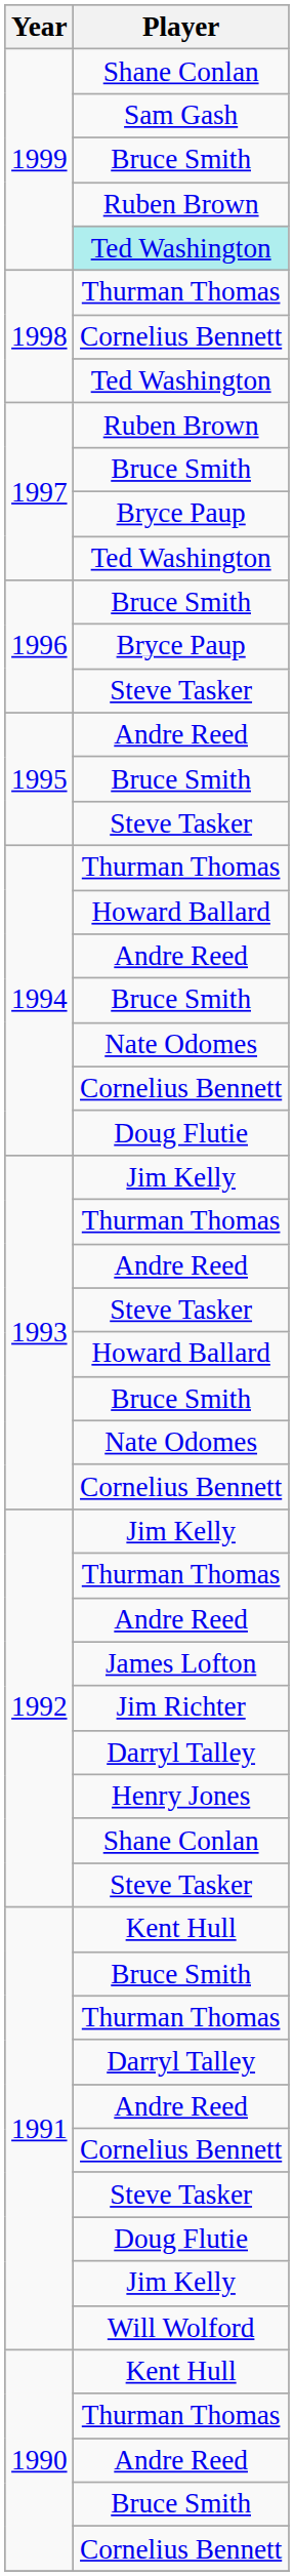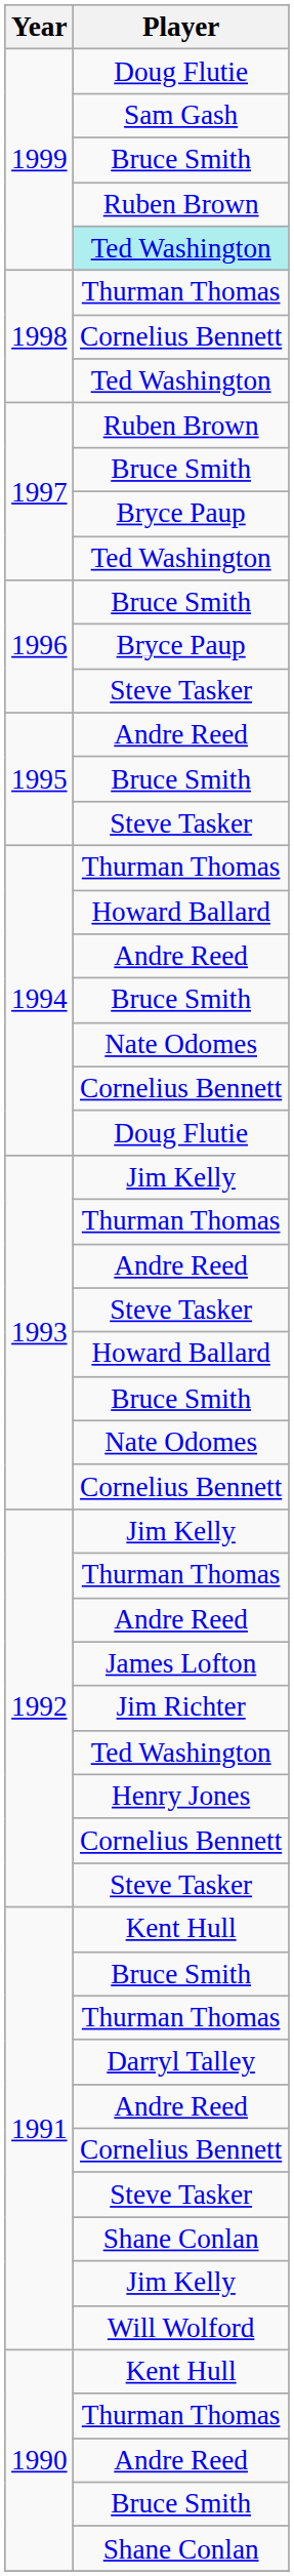row 2 | Player: Shane Conlan -> Doug Flutie
row 40 | Player: Darryl Talley -> Ted Washington
row 42 | Player: Shane Conlan -> Cornelius Bennett
row 51 | Player: Doug Flutie -> Shane Conlan
row 58 | Player: Cornelius Bennett -> Shane Conlan
